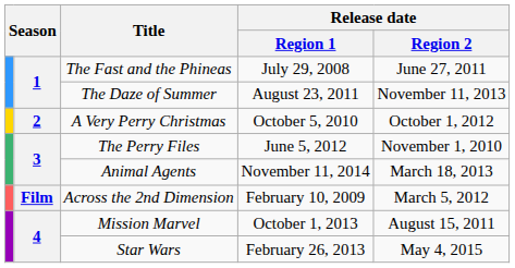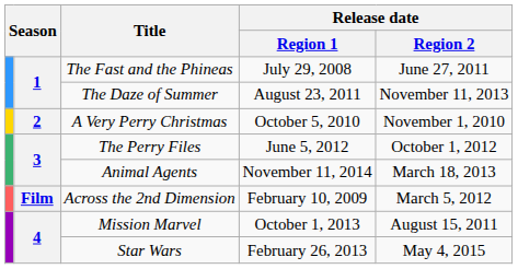A Very Perry Christmas | Release date / Region 2: October 1, 2012 -> November 1, 2010
The Perry Files | Release date / Region 2: November 1, 2010 -> October 1, 2012
